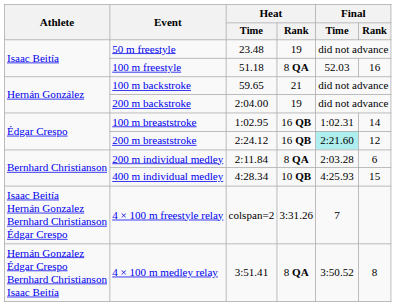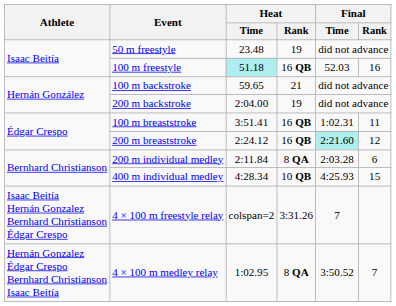100 m freestyle | Heat / Time: no background -> paleturquoise background
100 m freestyle | Heat / Rank: 8 QA -> 16 QB
100 m breaststroke | Heat / Time: 1:02.95 -> 3:51.41
100 m breaststroke | Final / Rank: 14 -> 11
4 × 100 m medley relay | Heat / Time: 3:51.41 -> 1:02.95
4 × 100 m medley relay | Final / Rank: 8 -> 7
